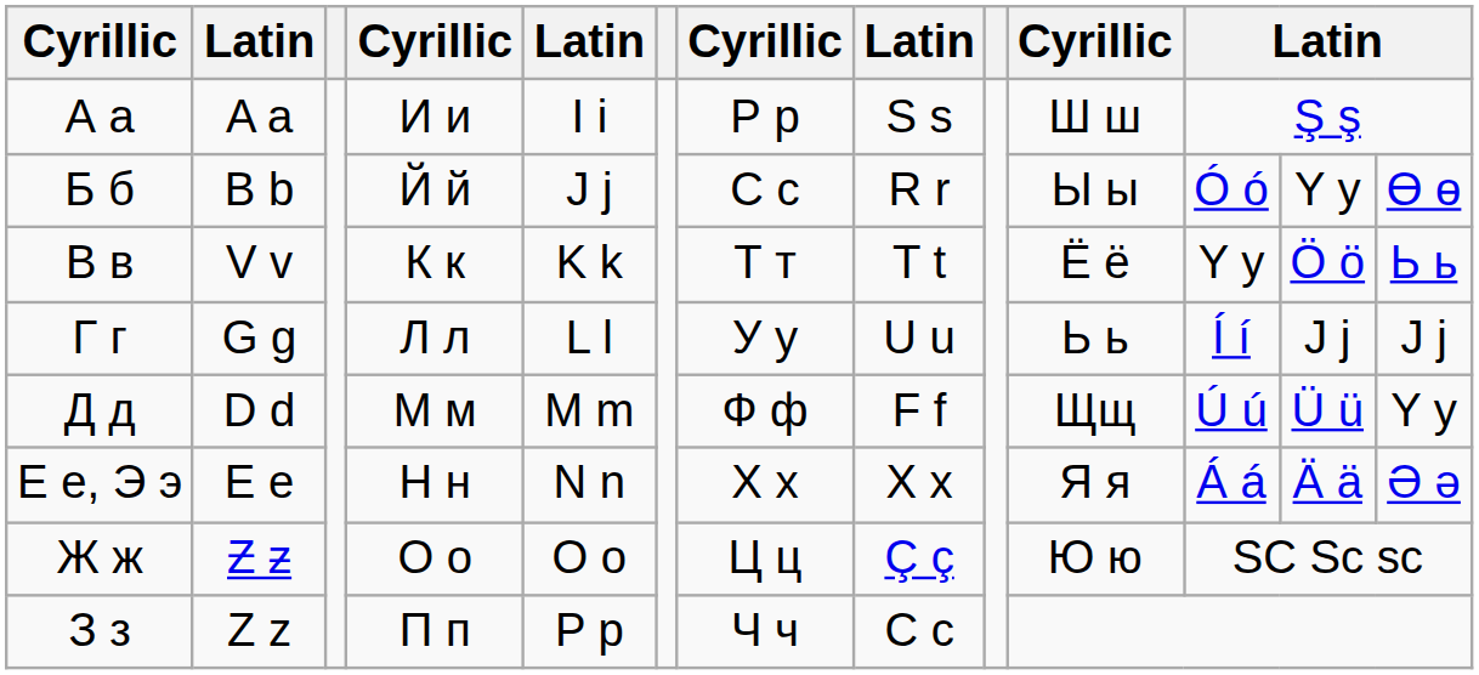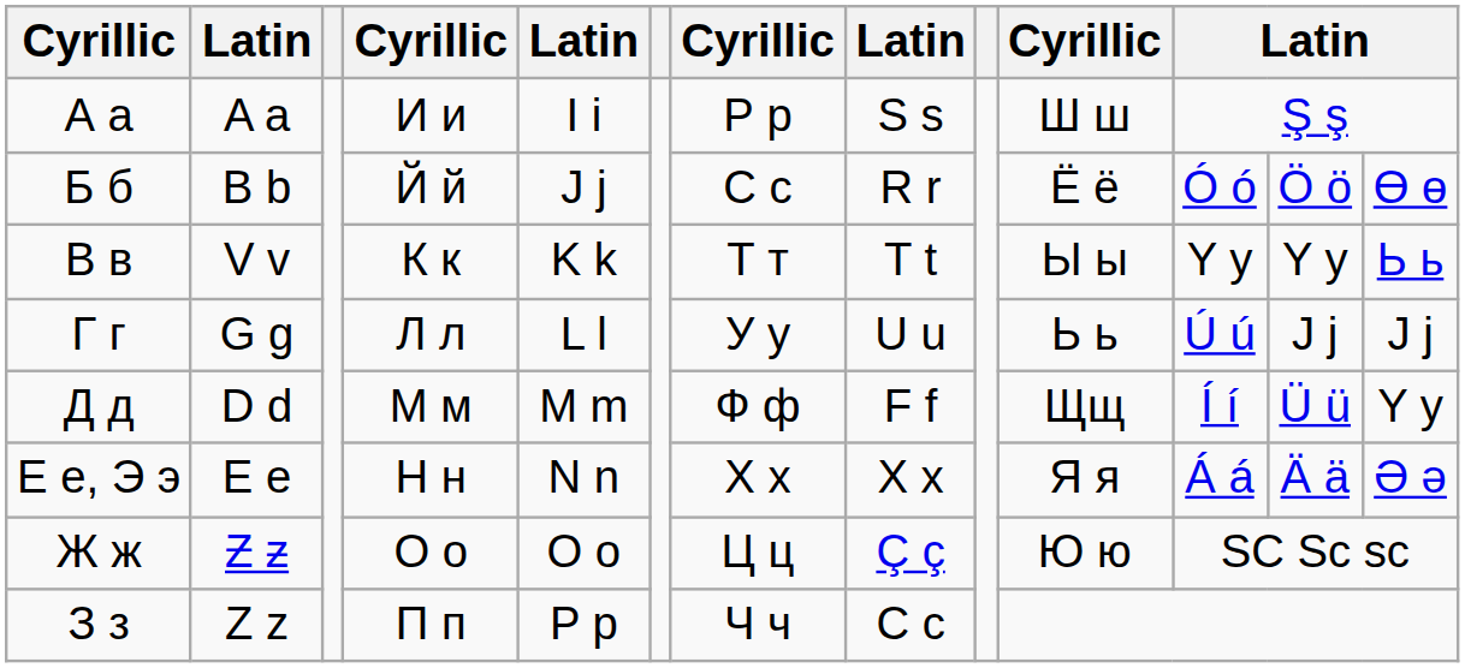Б б | column 10: Ы ы -> Ё ё
Б б | column 12: Y y -> Ö ö
В в | column 10: Ё ё -> Ы ы
В в | column 12: Ö ö -> Y y
Г г | column 11: Í í -> Ú ú
Д д | column 11: Ú ú -> Í í
